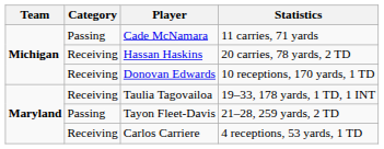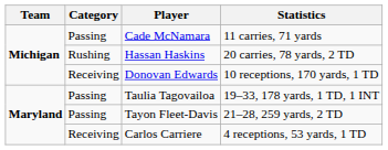Hassan Haskins | Category: Receiving -> Rushing
Taulia Tagovailoa | Category: Receiving -> Passing
